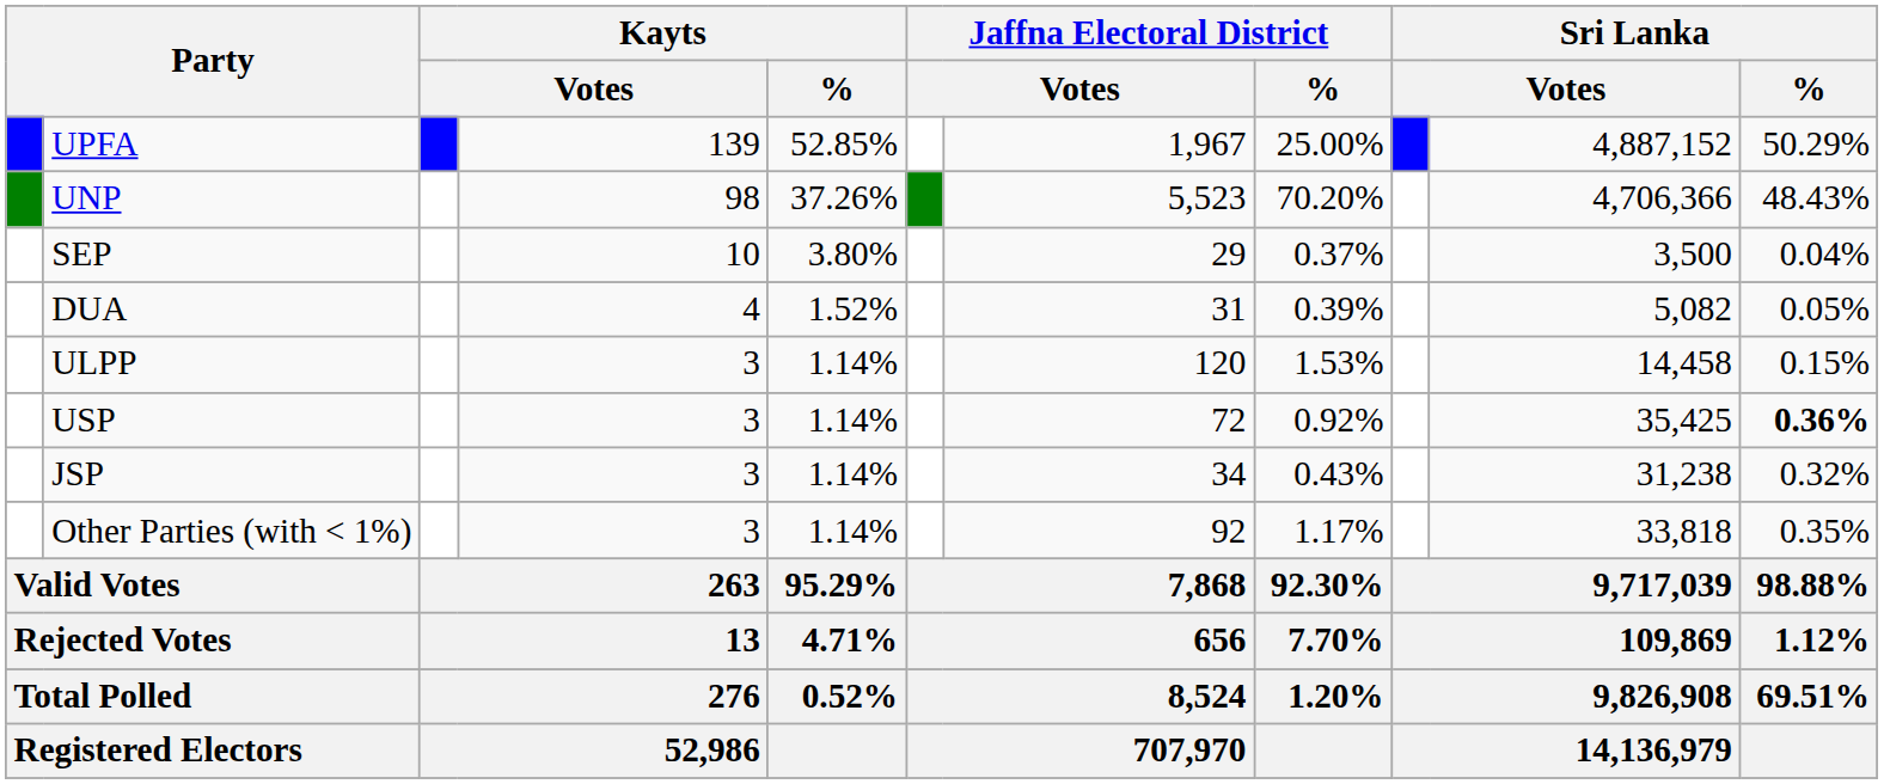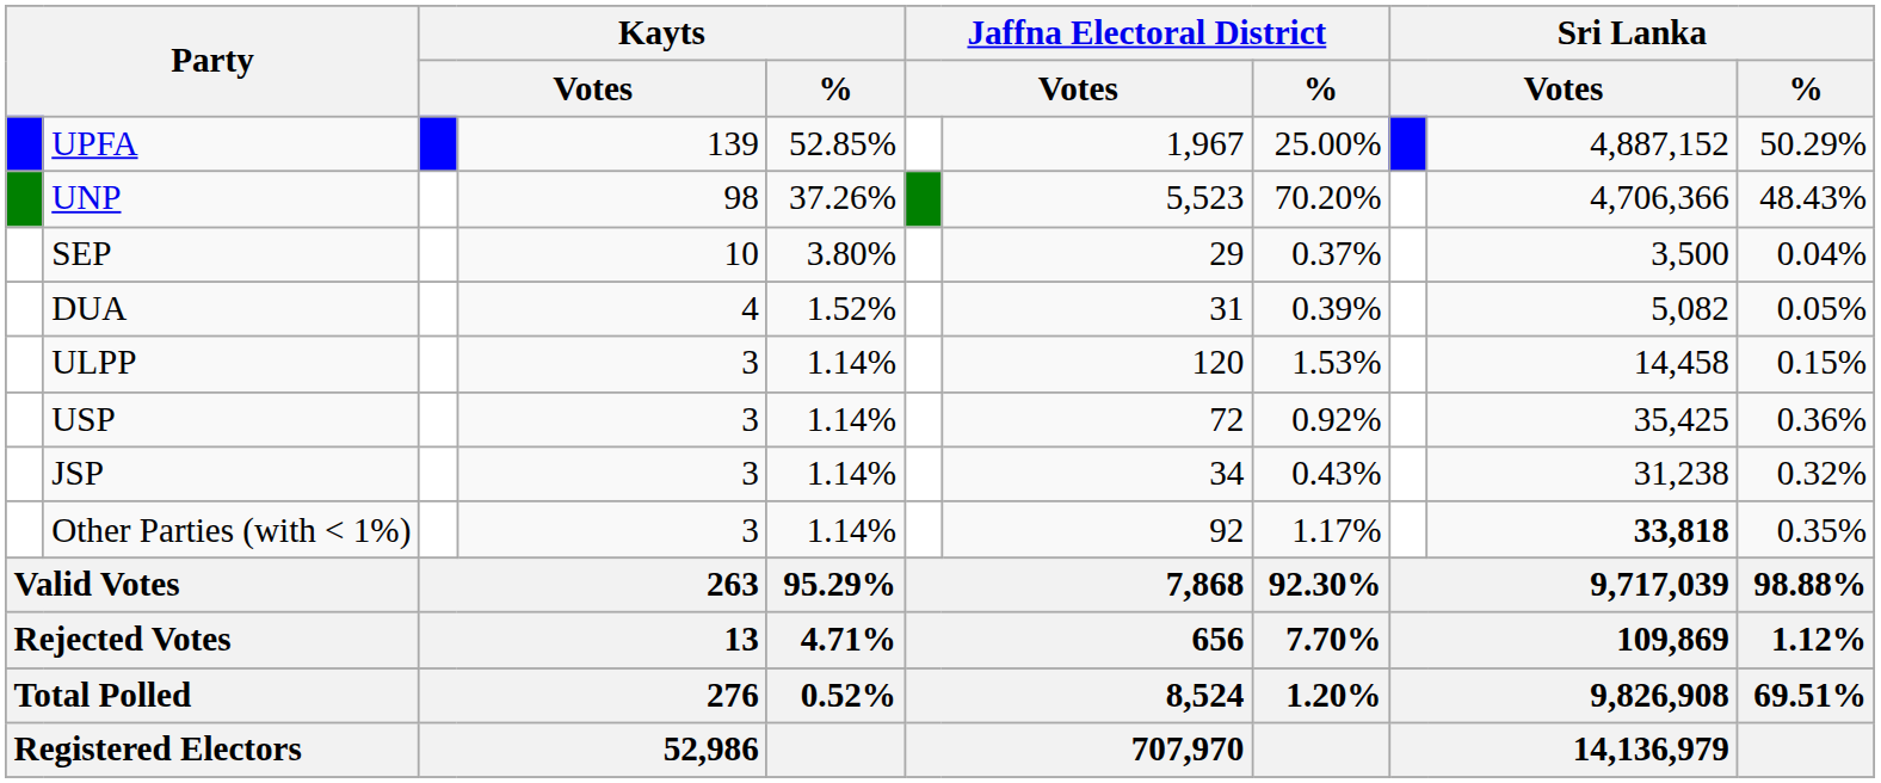USP | Sri Lanka / %: bold -> normal
Other Parties (with < 1%) | column 10: normal -> bold
